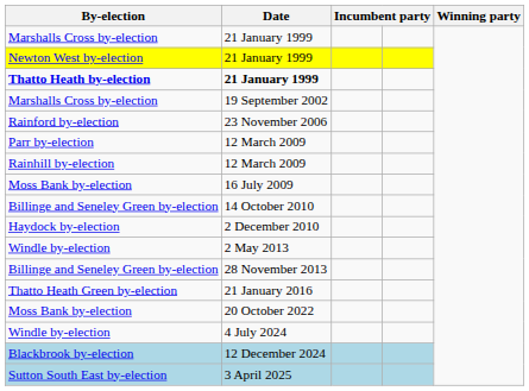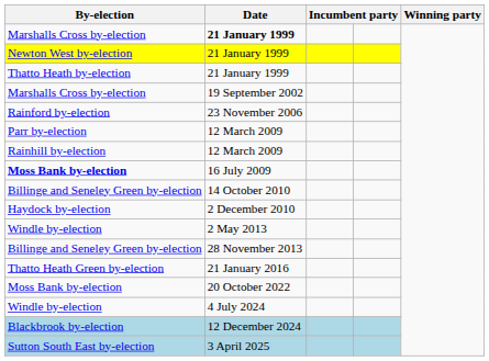Marshalls Cross by-election / 21 January 1999 | Date: normal -> bold
Thatto Heath by-election / 21 January 1999 | By-election: bold -> normal
Thatto Heath by-election / 21 January 1999 | Date: bold -> normal
16 July 2009 | By-election: normal -> bold
